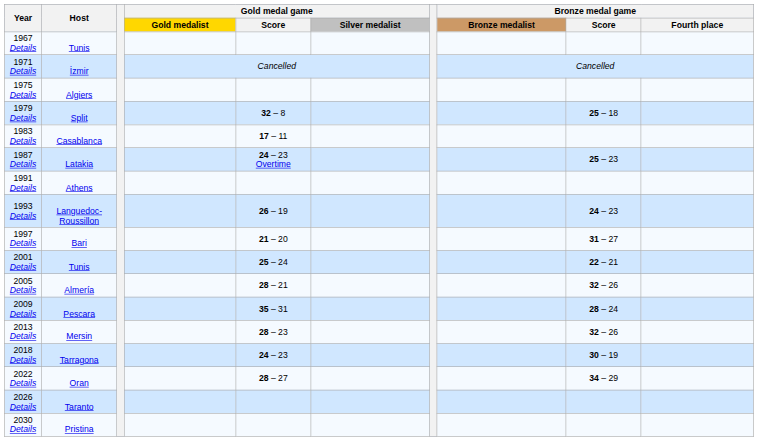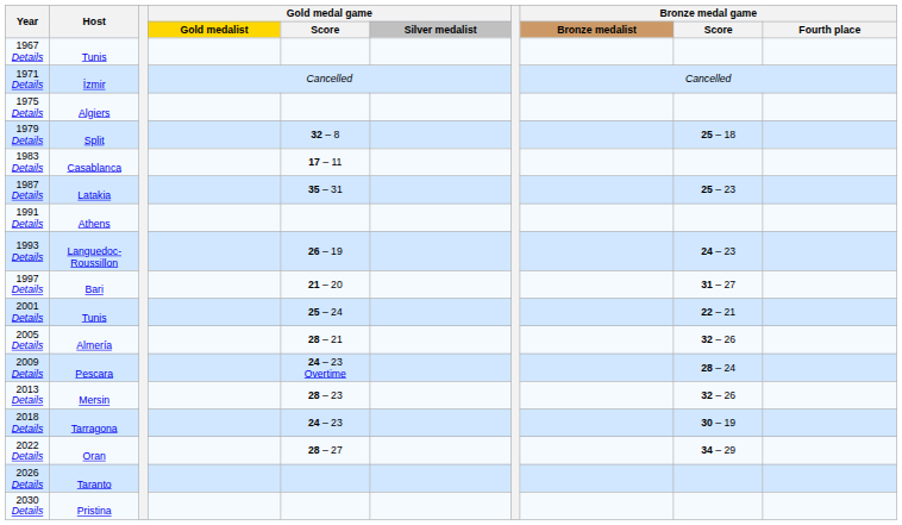1987 Details | Gold medal game / Score: 24 – 23 Overtime -> 35 – 31
2009 Details | Gold medal game / Score: 35 – 31 -> 24 – 23 Overtime
